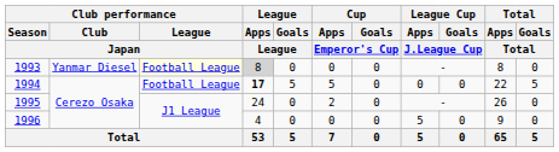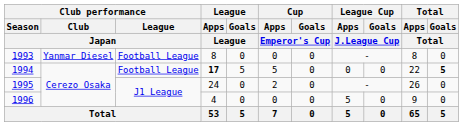1993 | Club performance / League / Japan: lightyellow background -> no background
1993 | League / Apps / League: lightgrey background -> no background
1994 | Total / Goals / Total: normal -> bold
